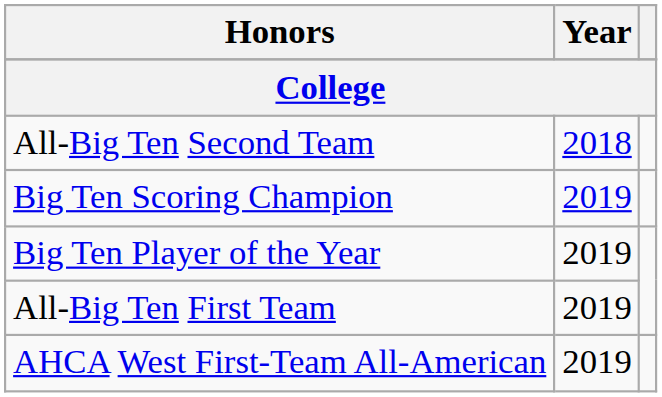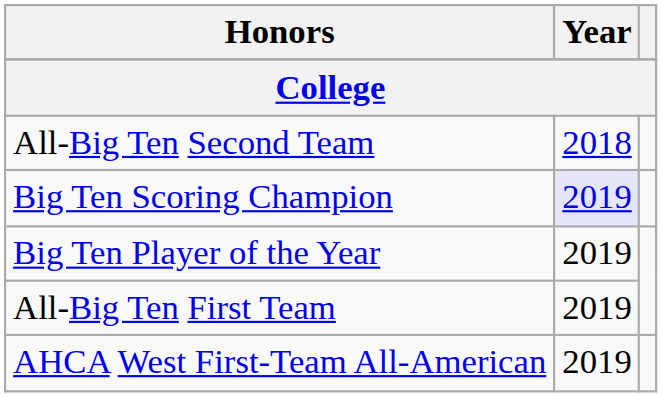Big Ten Scoring Champion | Year: no background -> lavender background
